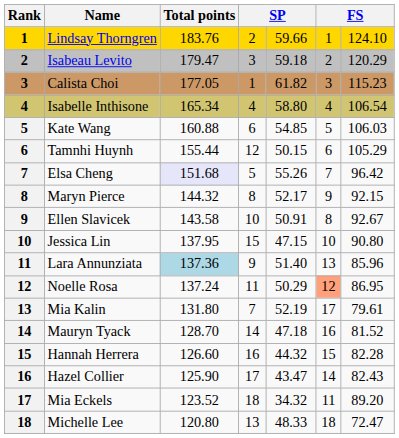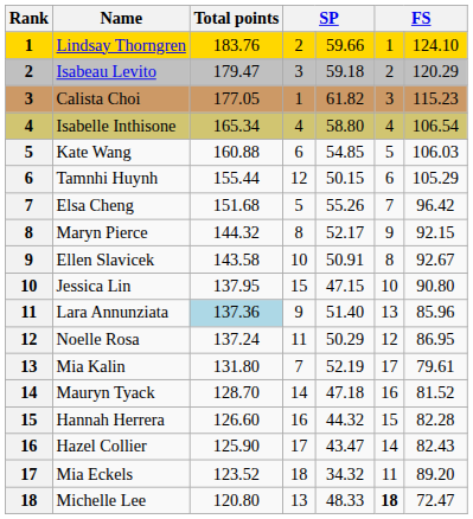Elsa Cheng | Total points: lavender background -> no background
Noelle Rosa | column 6: lightsalmon background -> no background
Michelle Lee | column 6: normal -> bold
